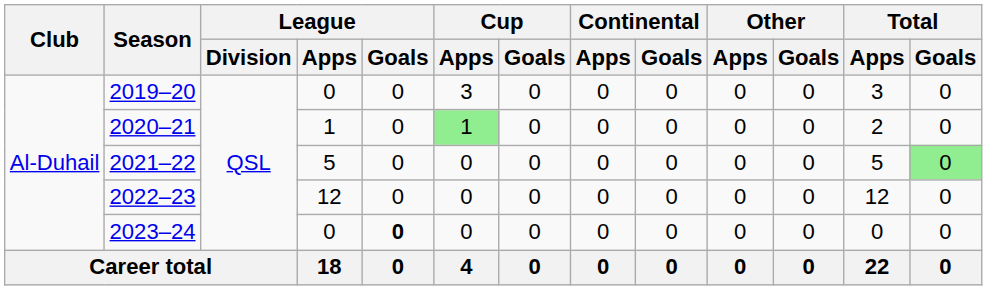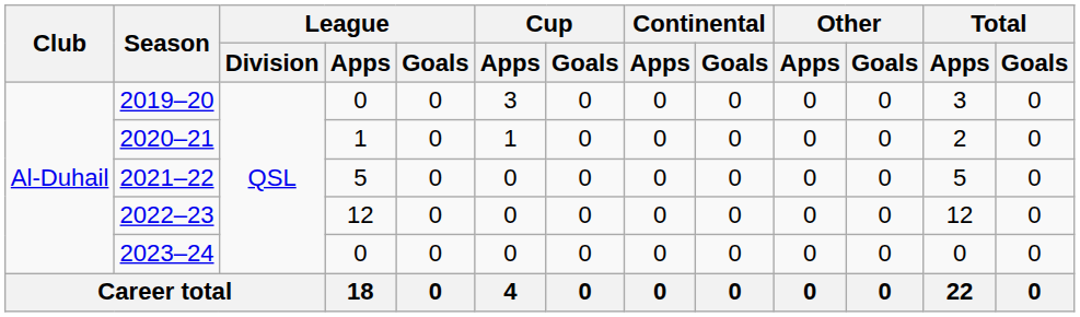2020–21 | Cup / Apps: lightgreen background -> no background
2021–22 | Total / Goals: lightgreen background -> no background
2023–24 | League / Goals: bold -> normal
